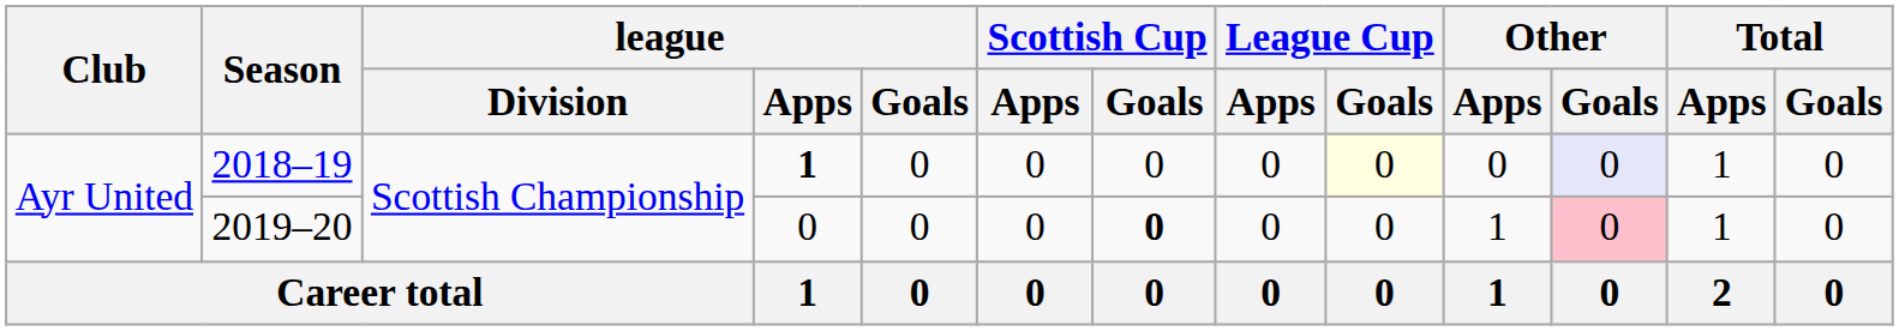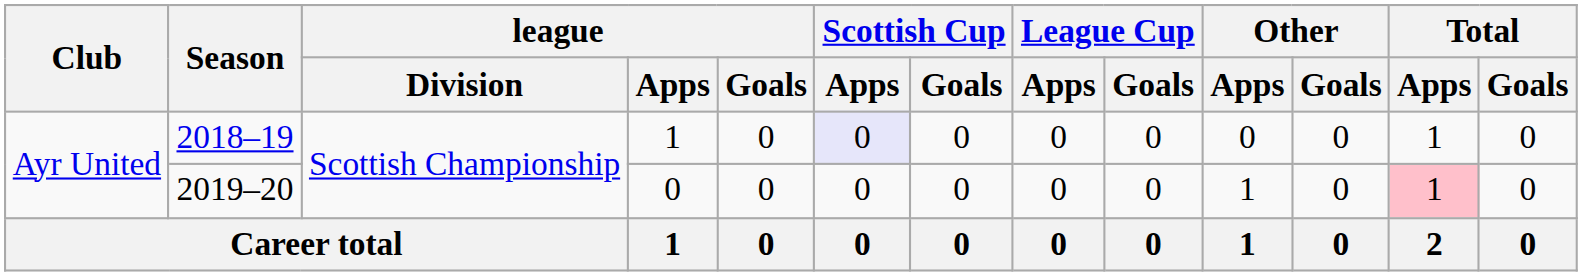2018–19 | league / Apps: bold -> normal
2018–19 | Scottish Cup / Apps: no background -> lavender background
2018–19 | League Cup / Goals: lightyellow background -> no background
2018–19 | Other / Goals: lavender background -> no background
2019–20 | Scottish Cup / Goals: bold -> normal
2019–20 | Other / Goals: pink background -> no background
2019–20 | Total / Apps: no background -> pink background
